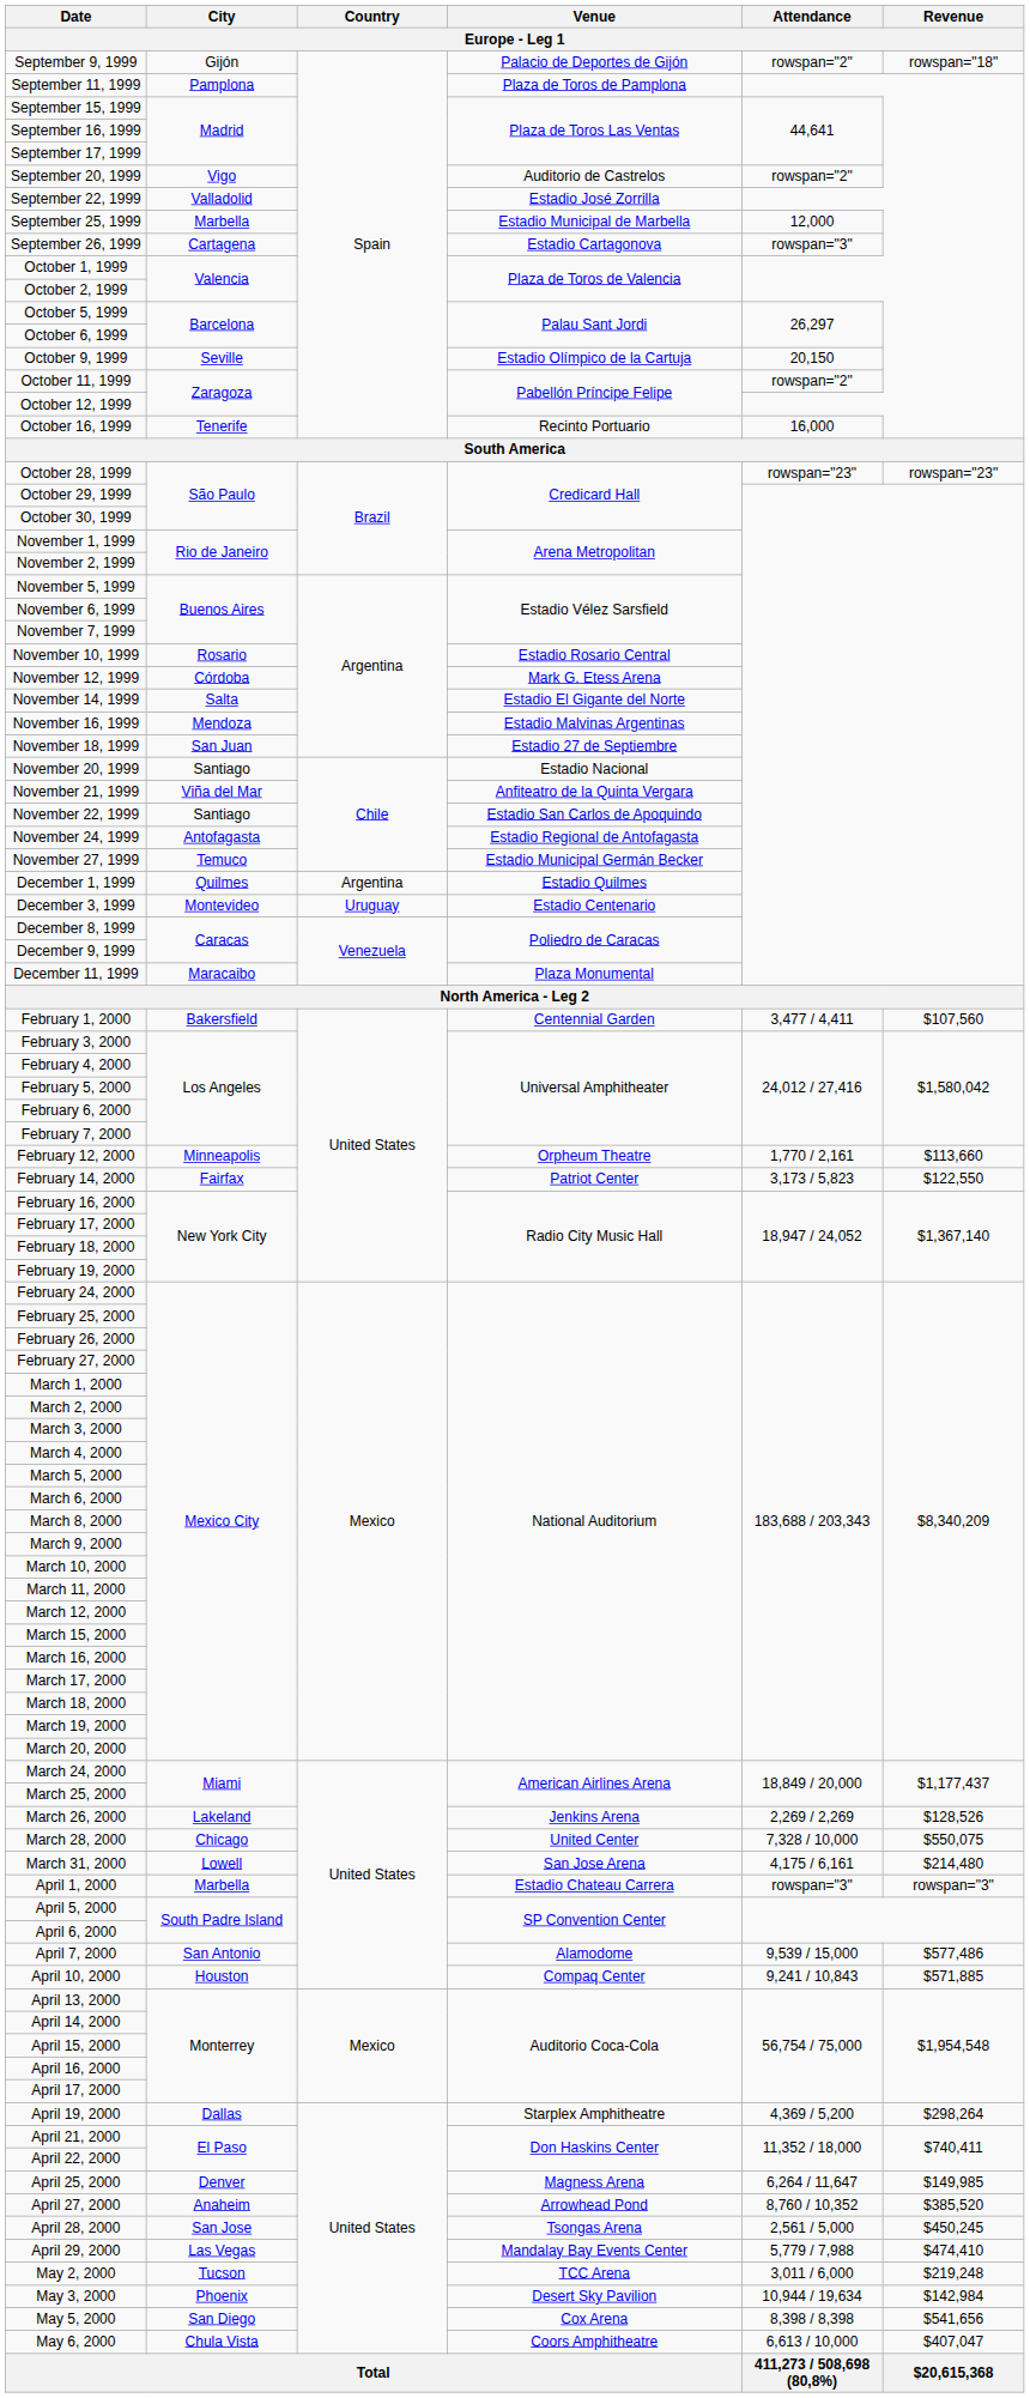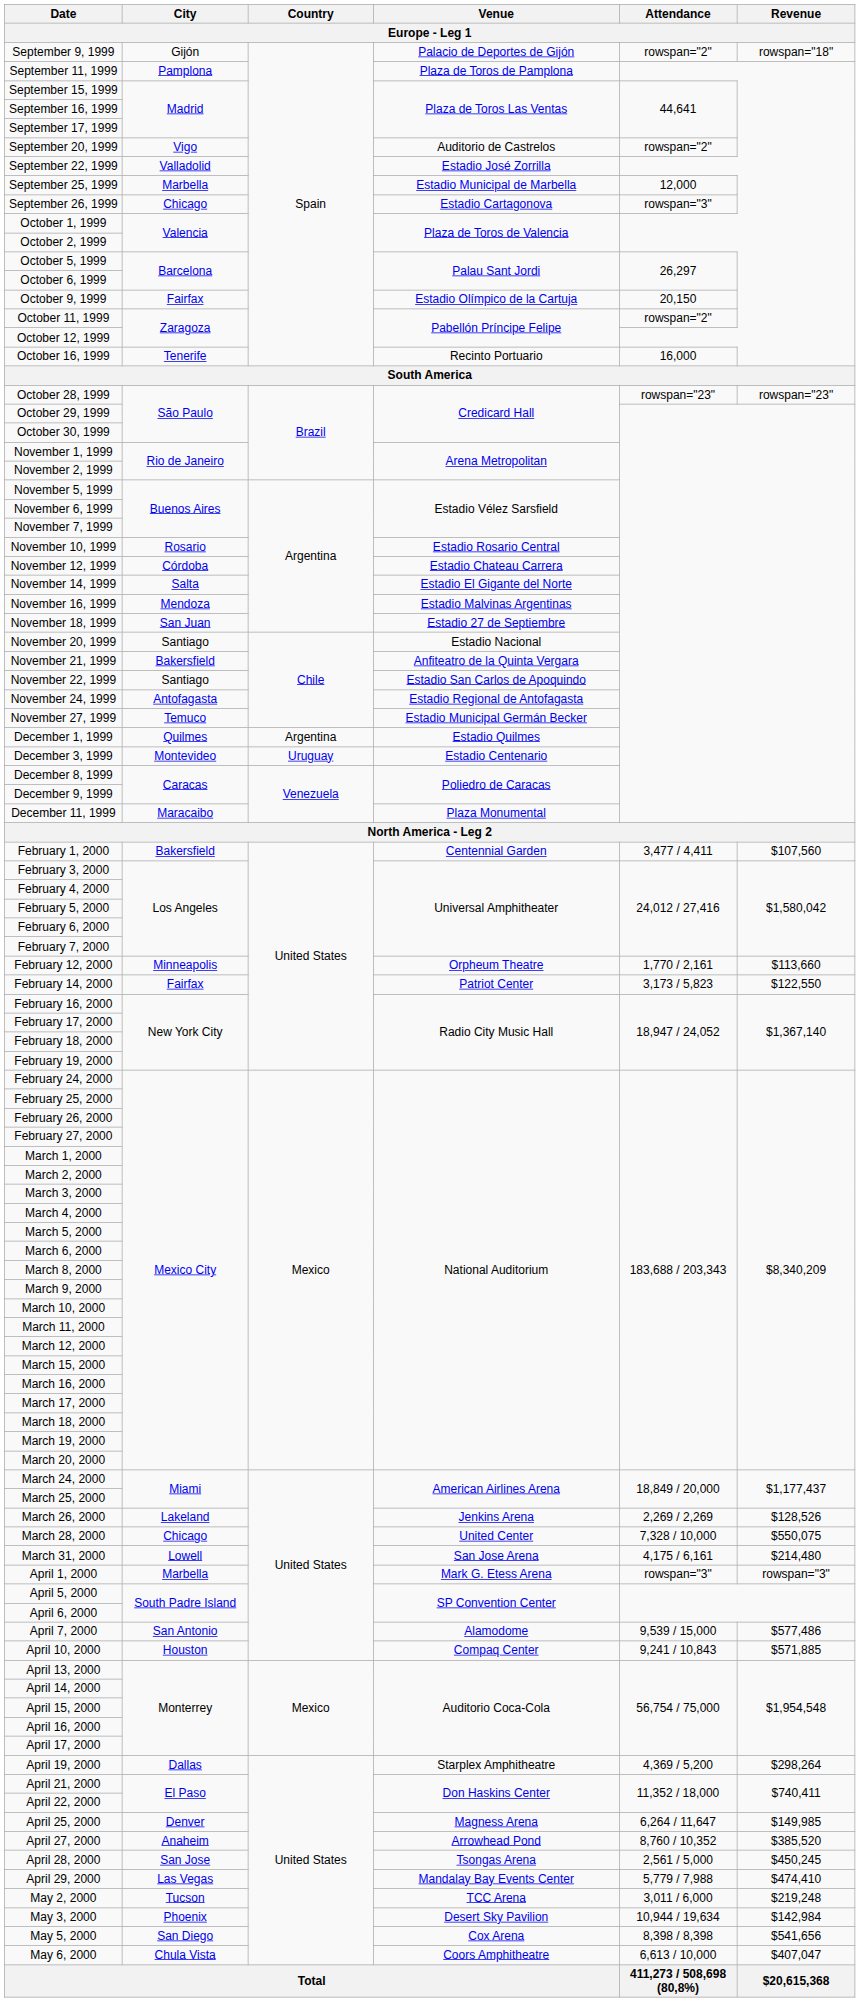September 26, 1999 | City: Cartagena -> Chicago
October 9, 1999 | City: Seville -> Fairfax
November 12, 1999 | Venue: Mark G. Etess Arena -> Estadio Chateau Carrera
November 21, 1999 | City: Viña del Mar -> Bakersfield
April 1, 2000 | Venue: Estadio Chateau Carrera -> Mark G. Etess Arena
